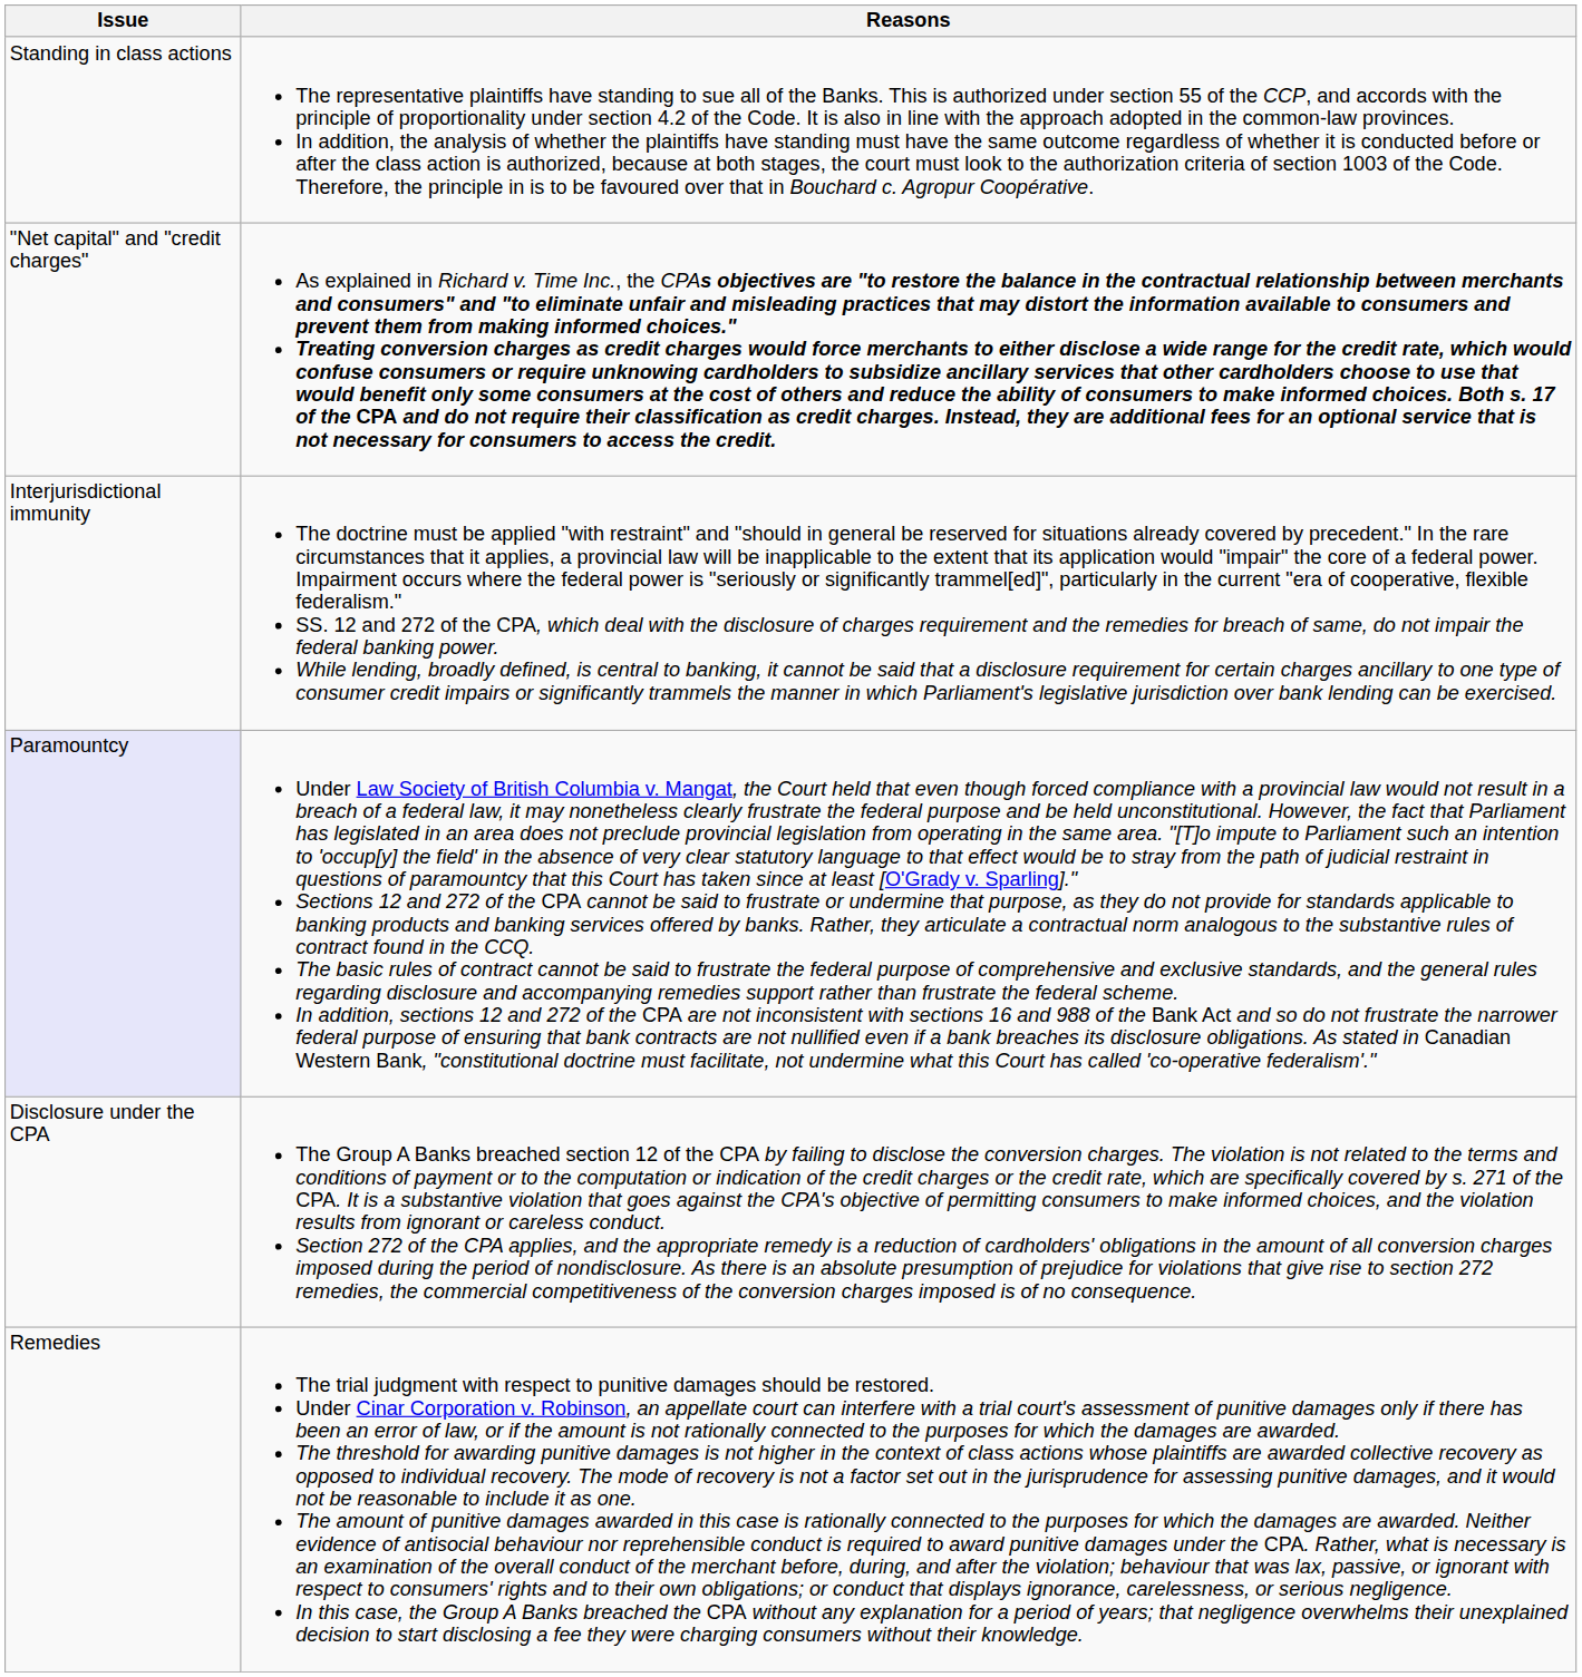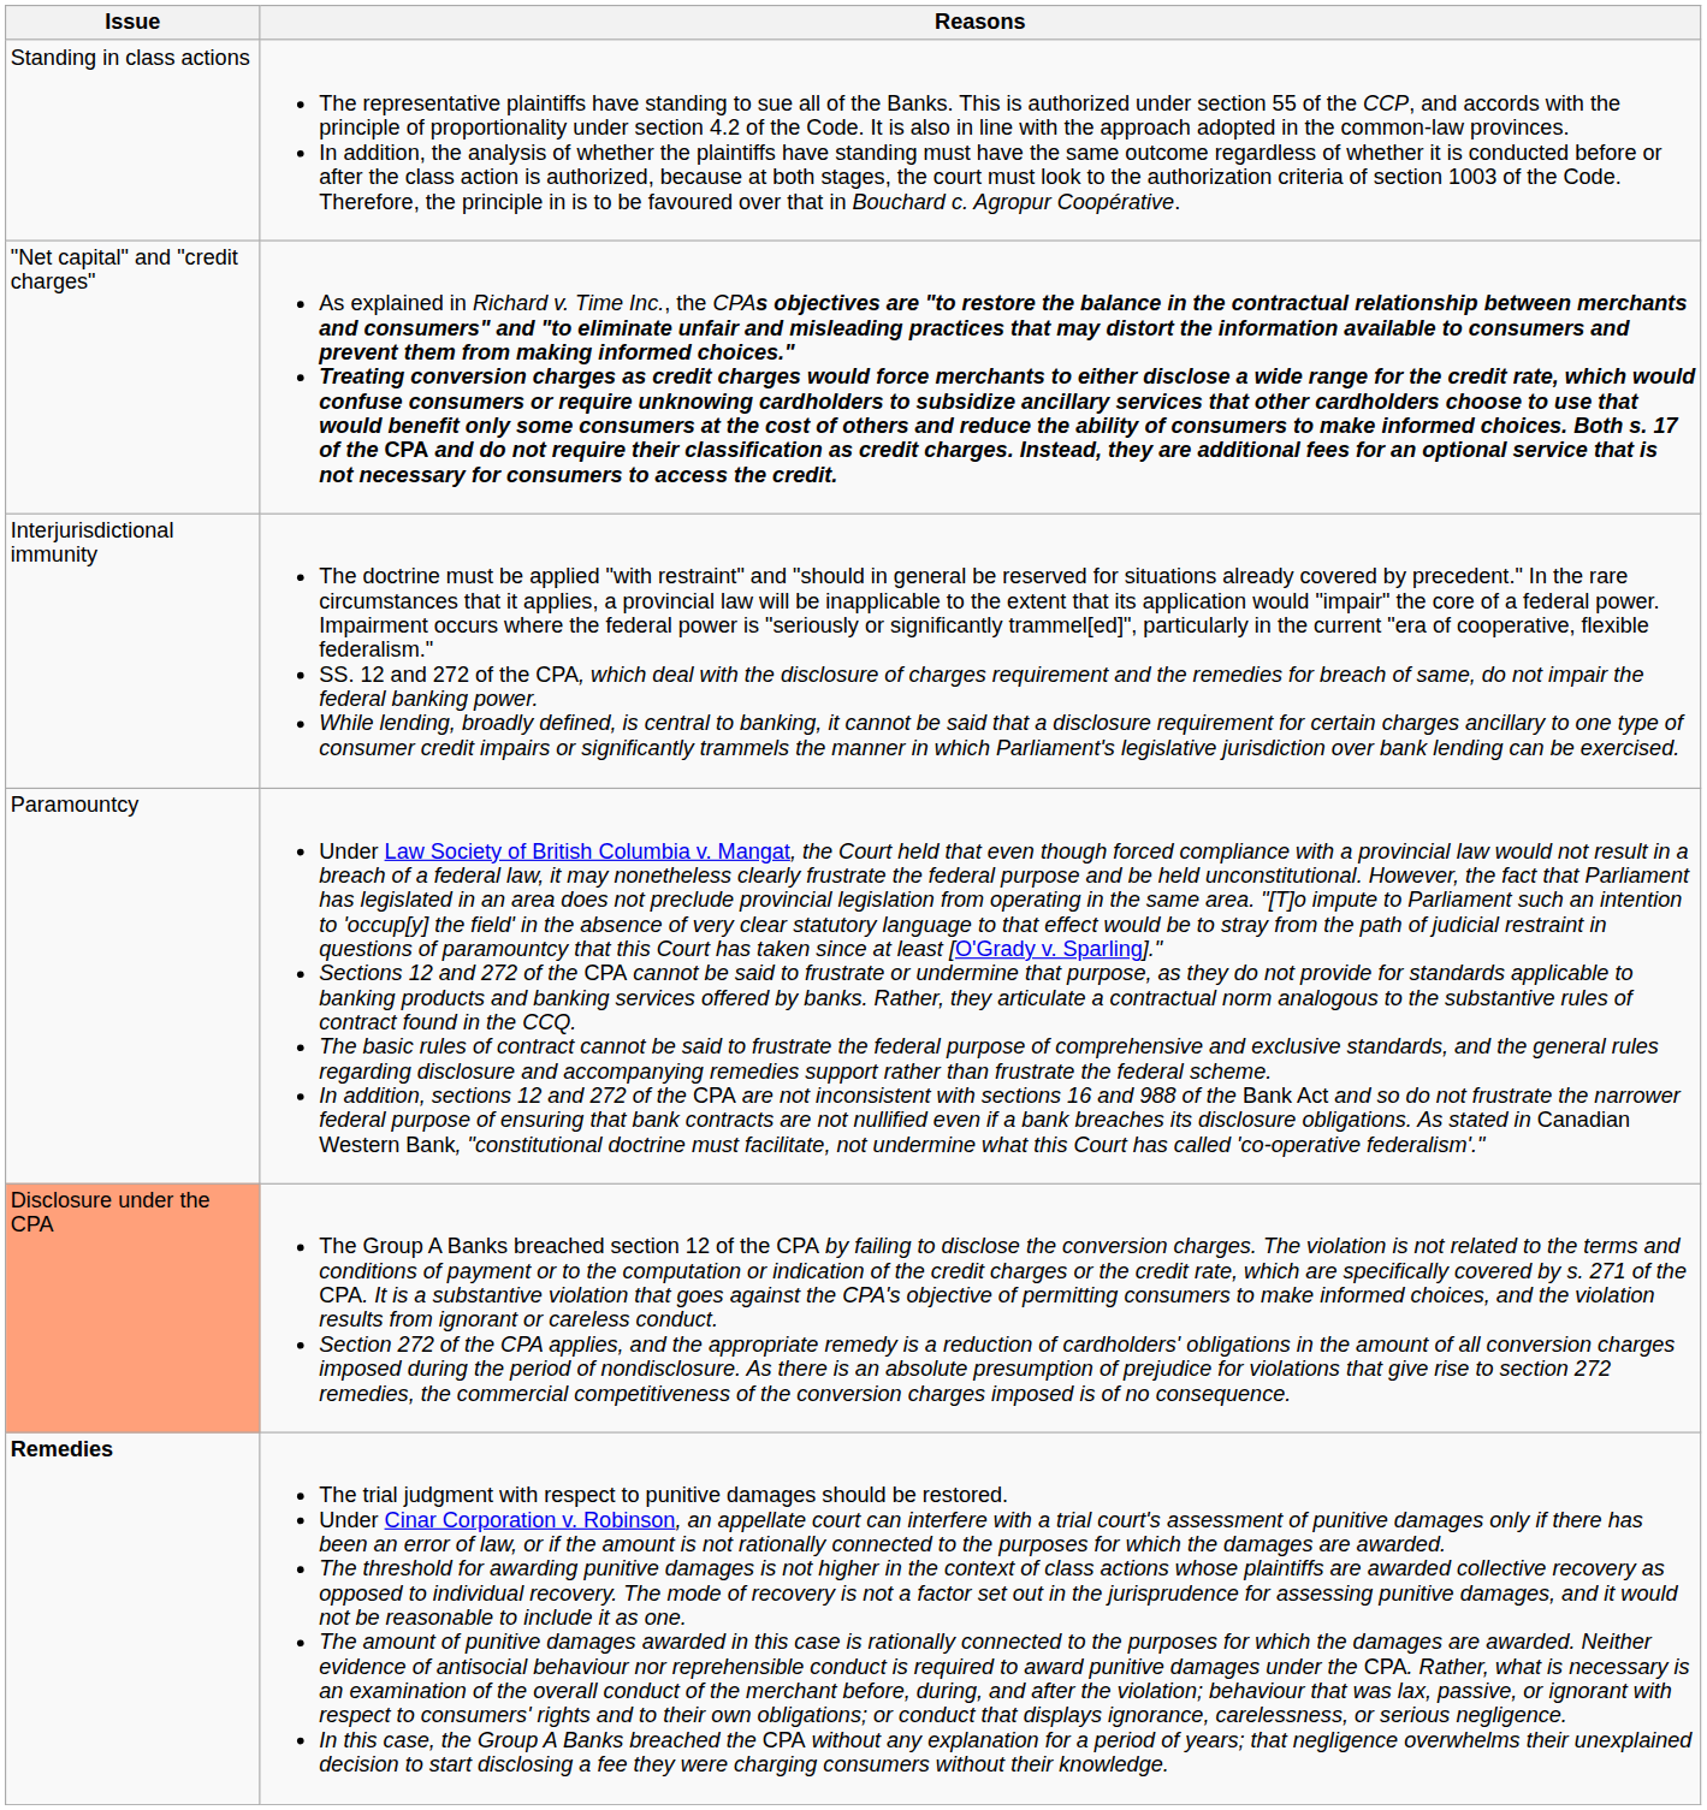Paramountcy | Issue: lavender background -> no background
Disclosure under the CPA | Issue: no background -> lightsalmon background
Remedies | Issue: normal -> bold
